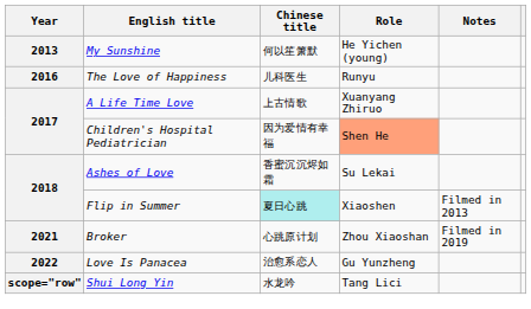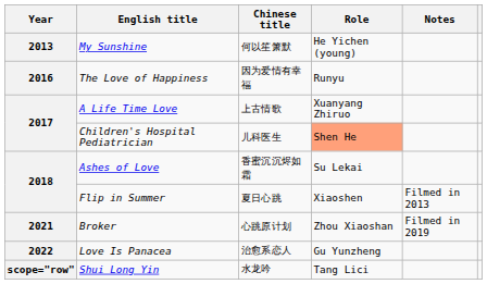The Love of Happiness | Chinese title: 儿科医生 -> 因为爱情有幸福
Children's Hospital Pediatrician | Chinese title: 因为爱情有幸福 -> 儿科医生
Flip in Summer | Chinese title: paleturquoise background -> no background
